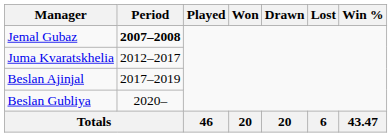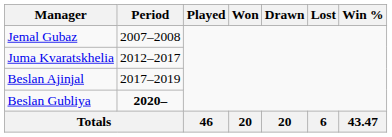Jemal Gubaz | Period: bold -> normal
Beslan Gubliya | Period: normal -> bold
